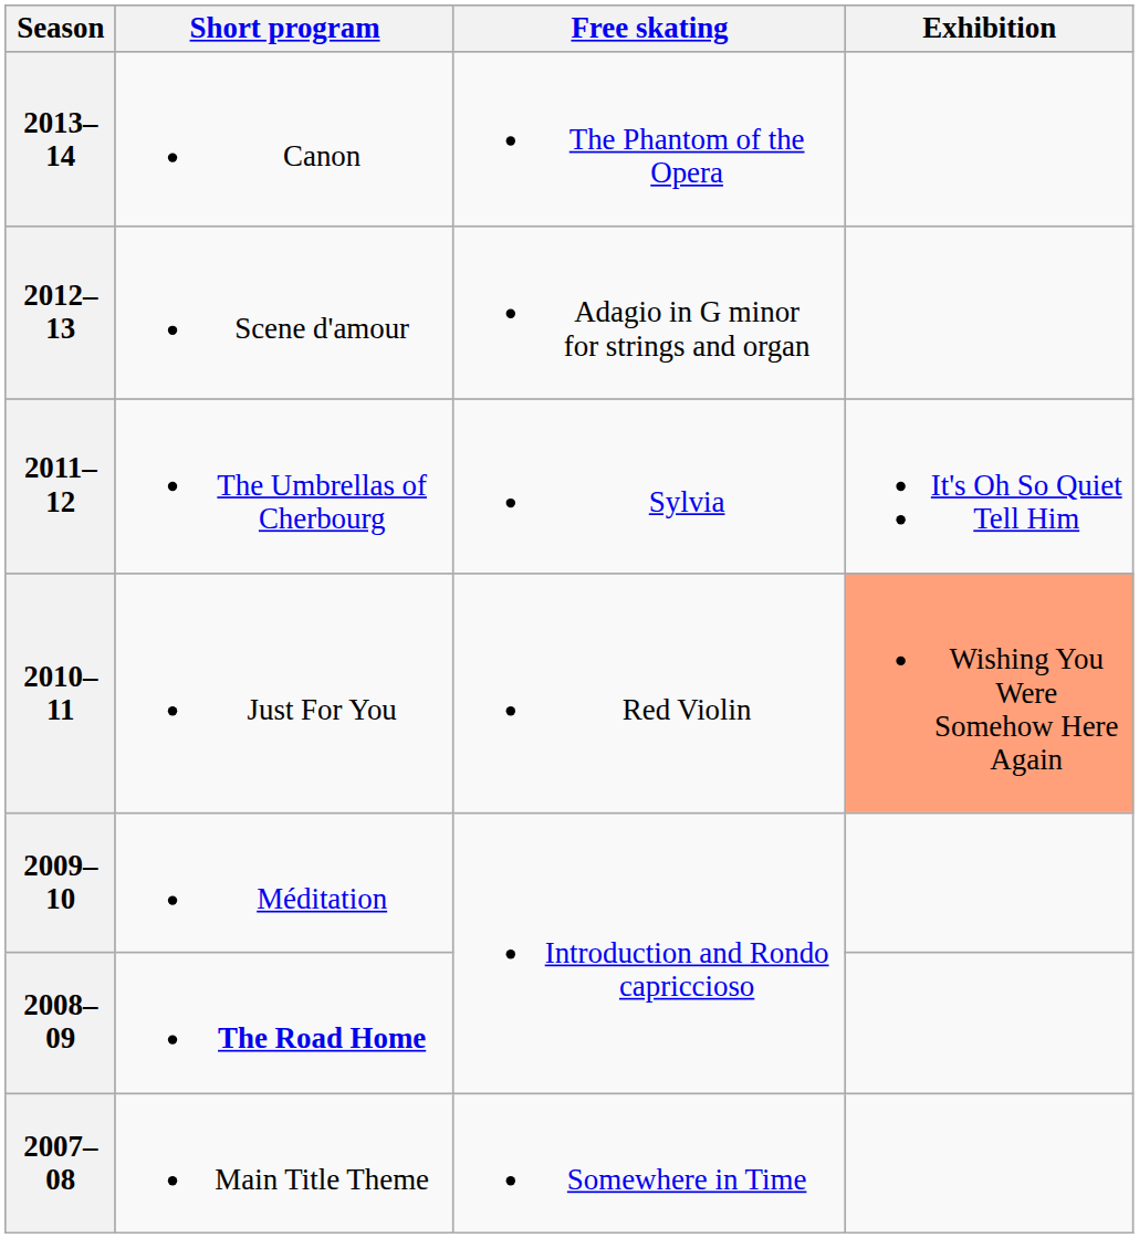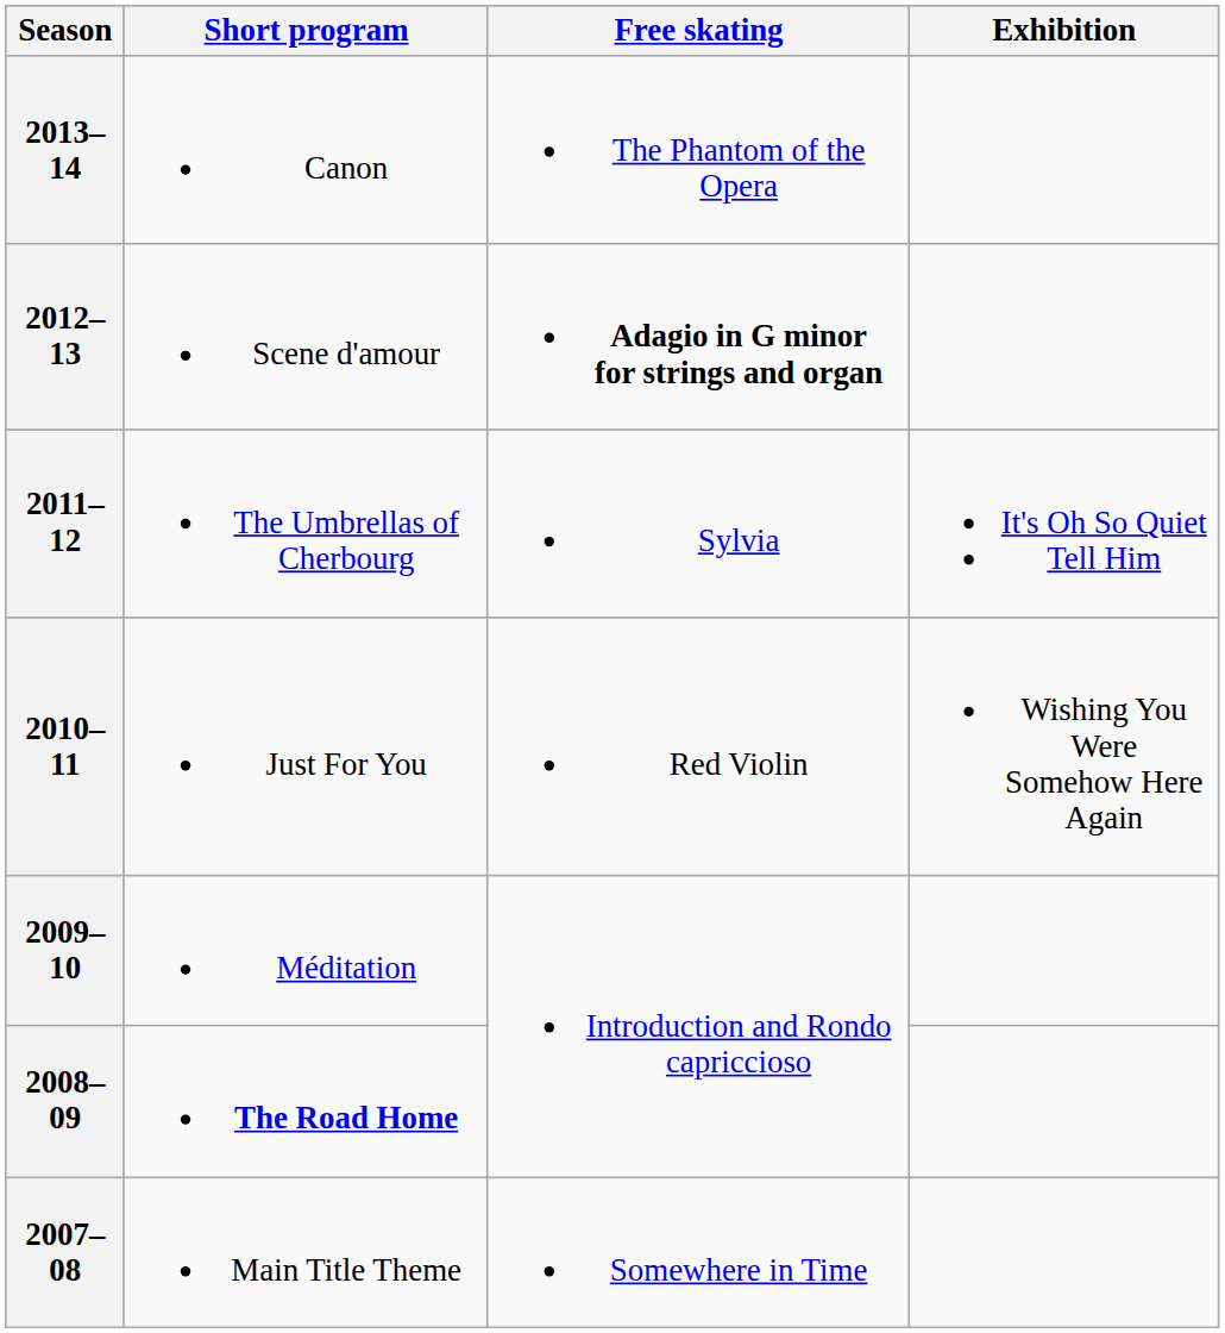2012–13 | Free skating: normal -> bold
2010–11 | Exhibition: lightsalmon background -> no background
